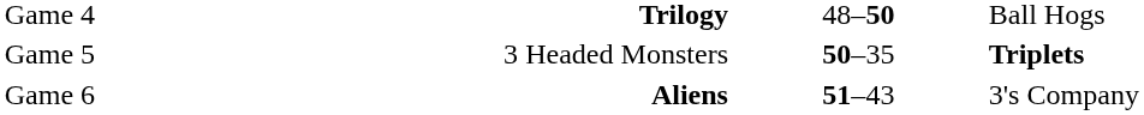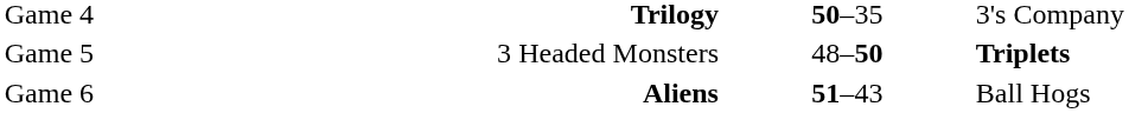Game 4 | column 3: 48–50 -> 50–35
Game 4 | column 4: Ball Hogs -> 3's Company
Game 5 | column 3: 50–35 -> 48–50
Game 6 | column 4: 3's Company -> Ball Hogs
